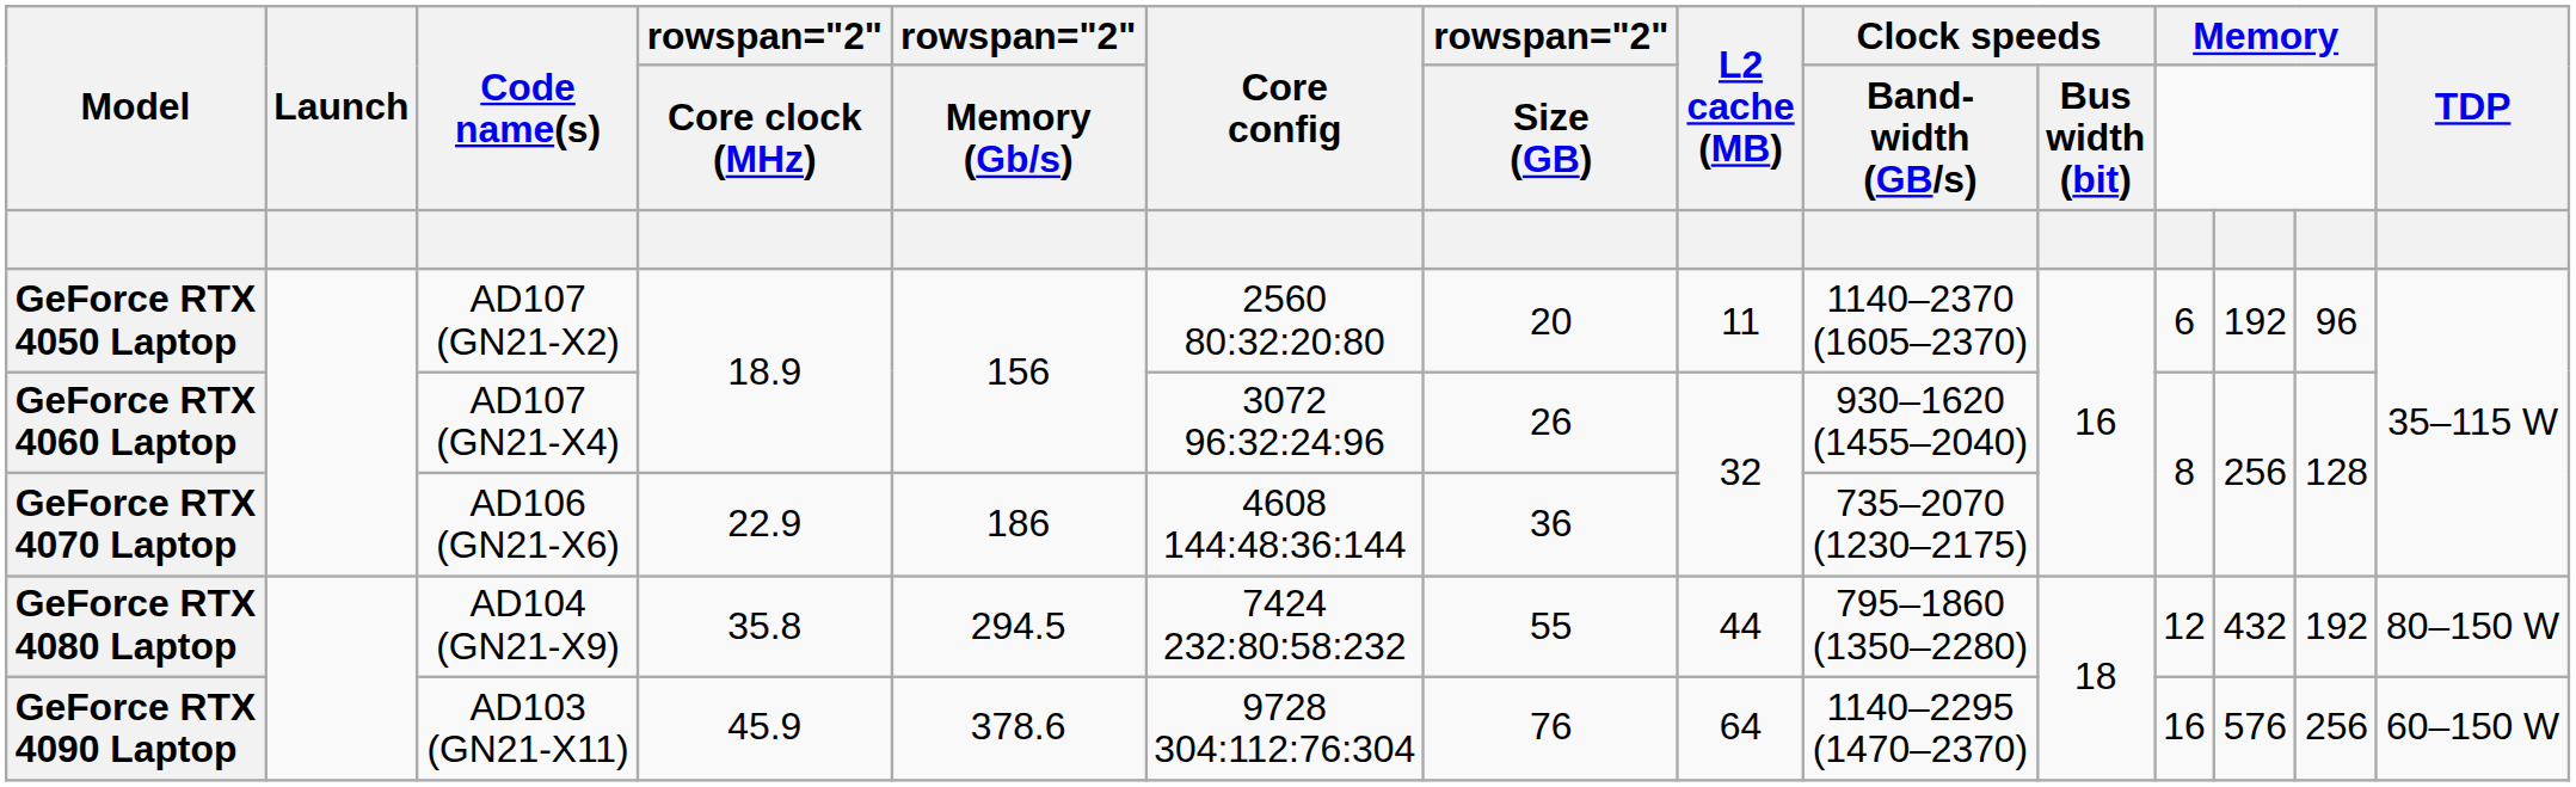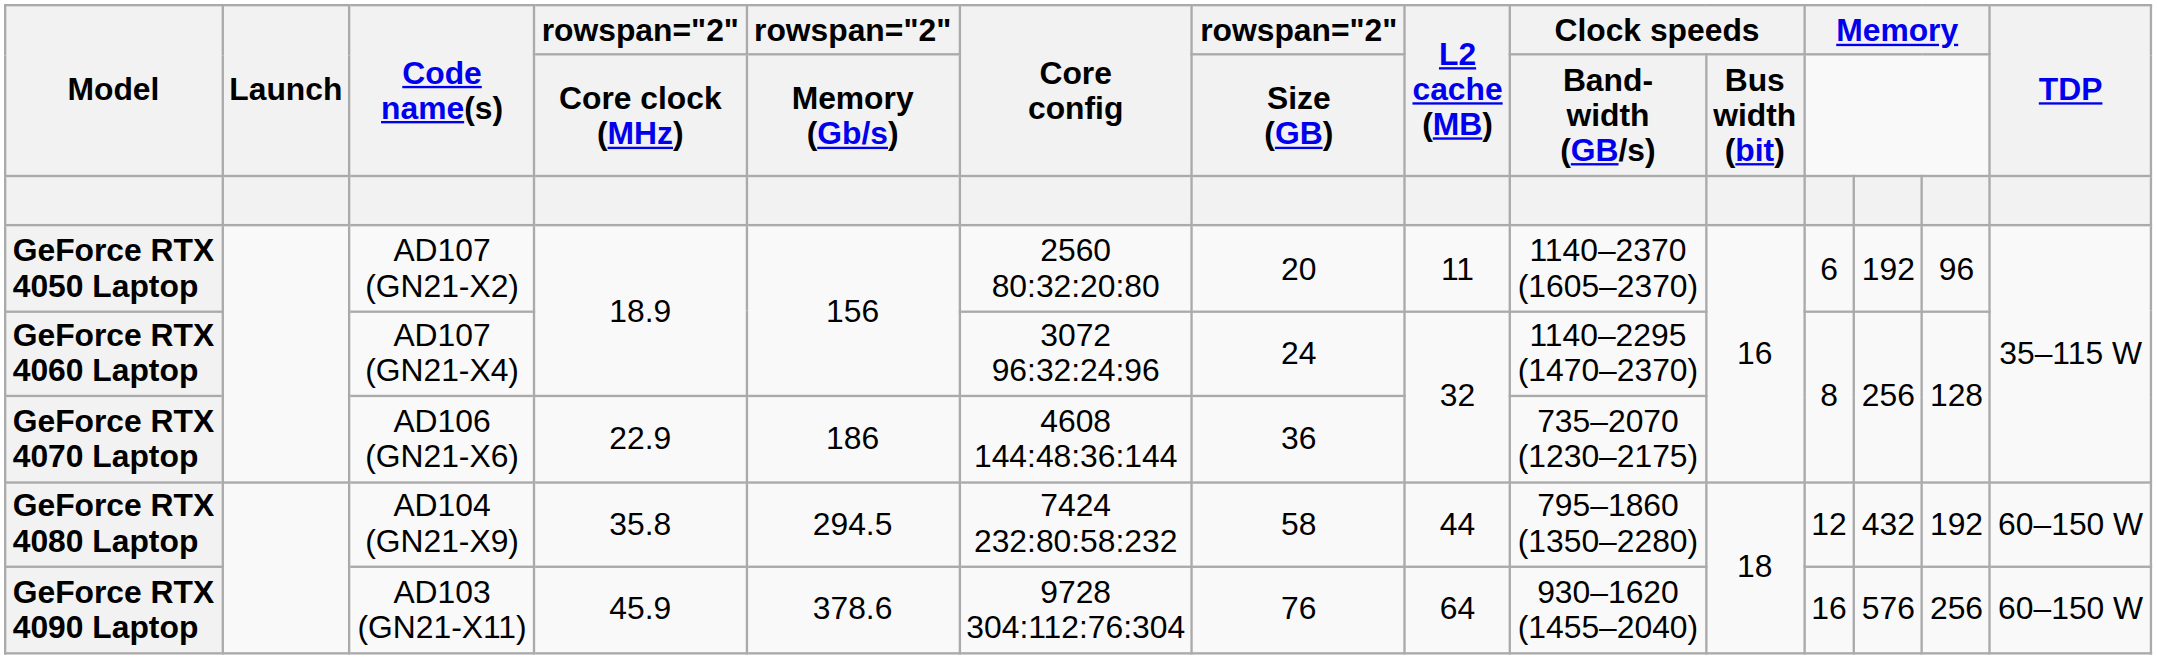GeForce RTX 4060 Laptop | rowspan="2" / Size (GB): 26 -> 24
GeForce RTX 4060 Laptop | Clock speeds / Band- width (GB/s): 930–1620 (1455–2040) -> 1140–2295 (1470–2370)
GeForce RTX 4080 Laptop | rowspan="2" / Size (GB): 55 -> 58
GeForce RTX 4080 Laptop | TDP: 80–150 W -> 60–150 W
GeForce RTX 4090 Laptop | Clock speeds / Band- width (GB/s): 1140–2295 (1470–2370) -> 930–1620 (1455–2040)
